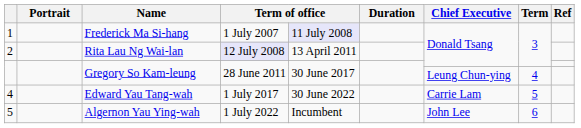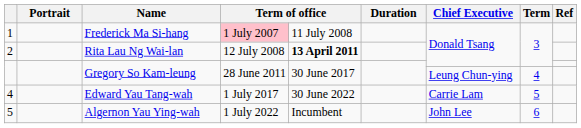1 | column 4: no background -> pink background
1 | column 5: lavender background -> no background
2 | column 4: lavender background -> no background
2 | column 5: normal -> bold
